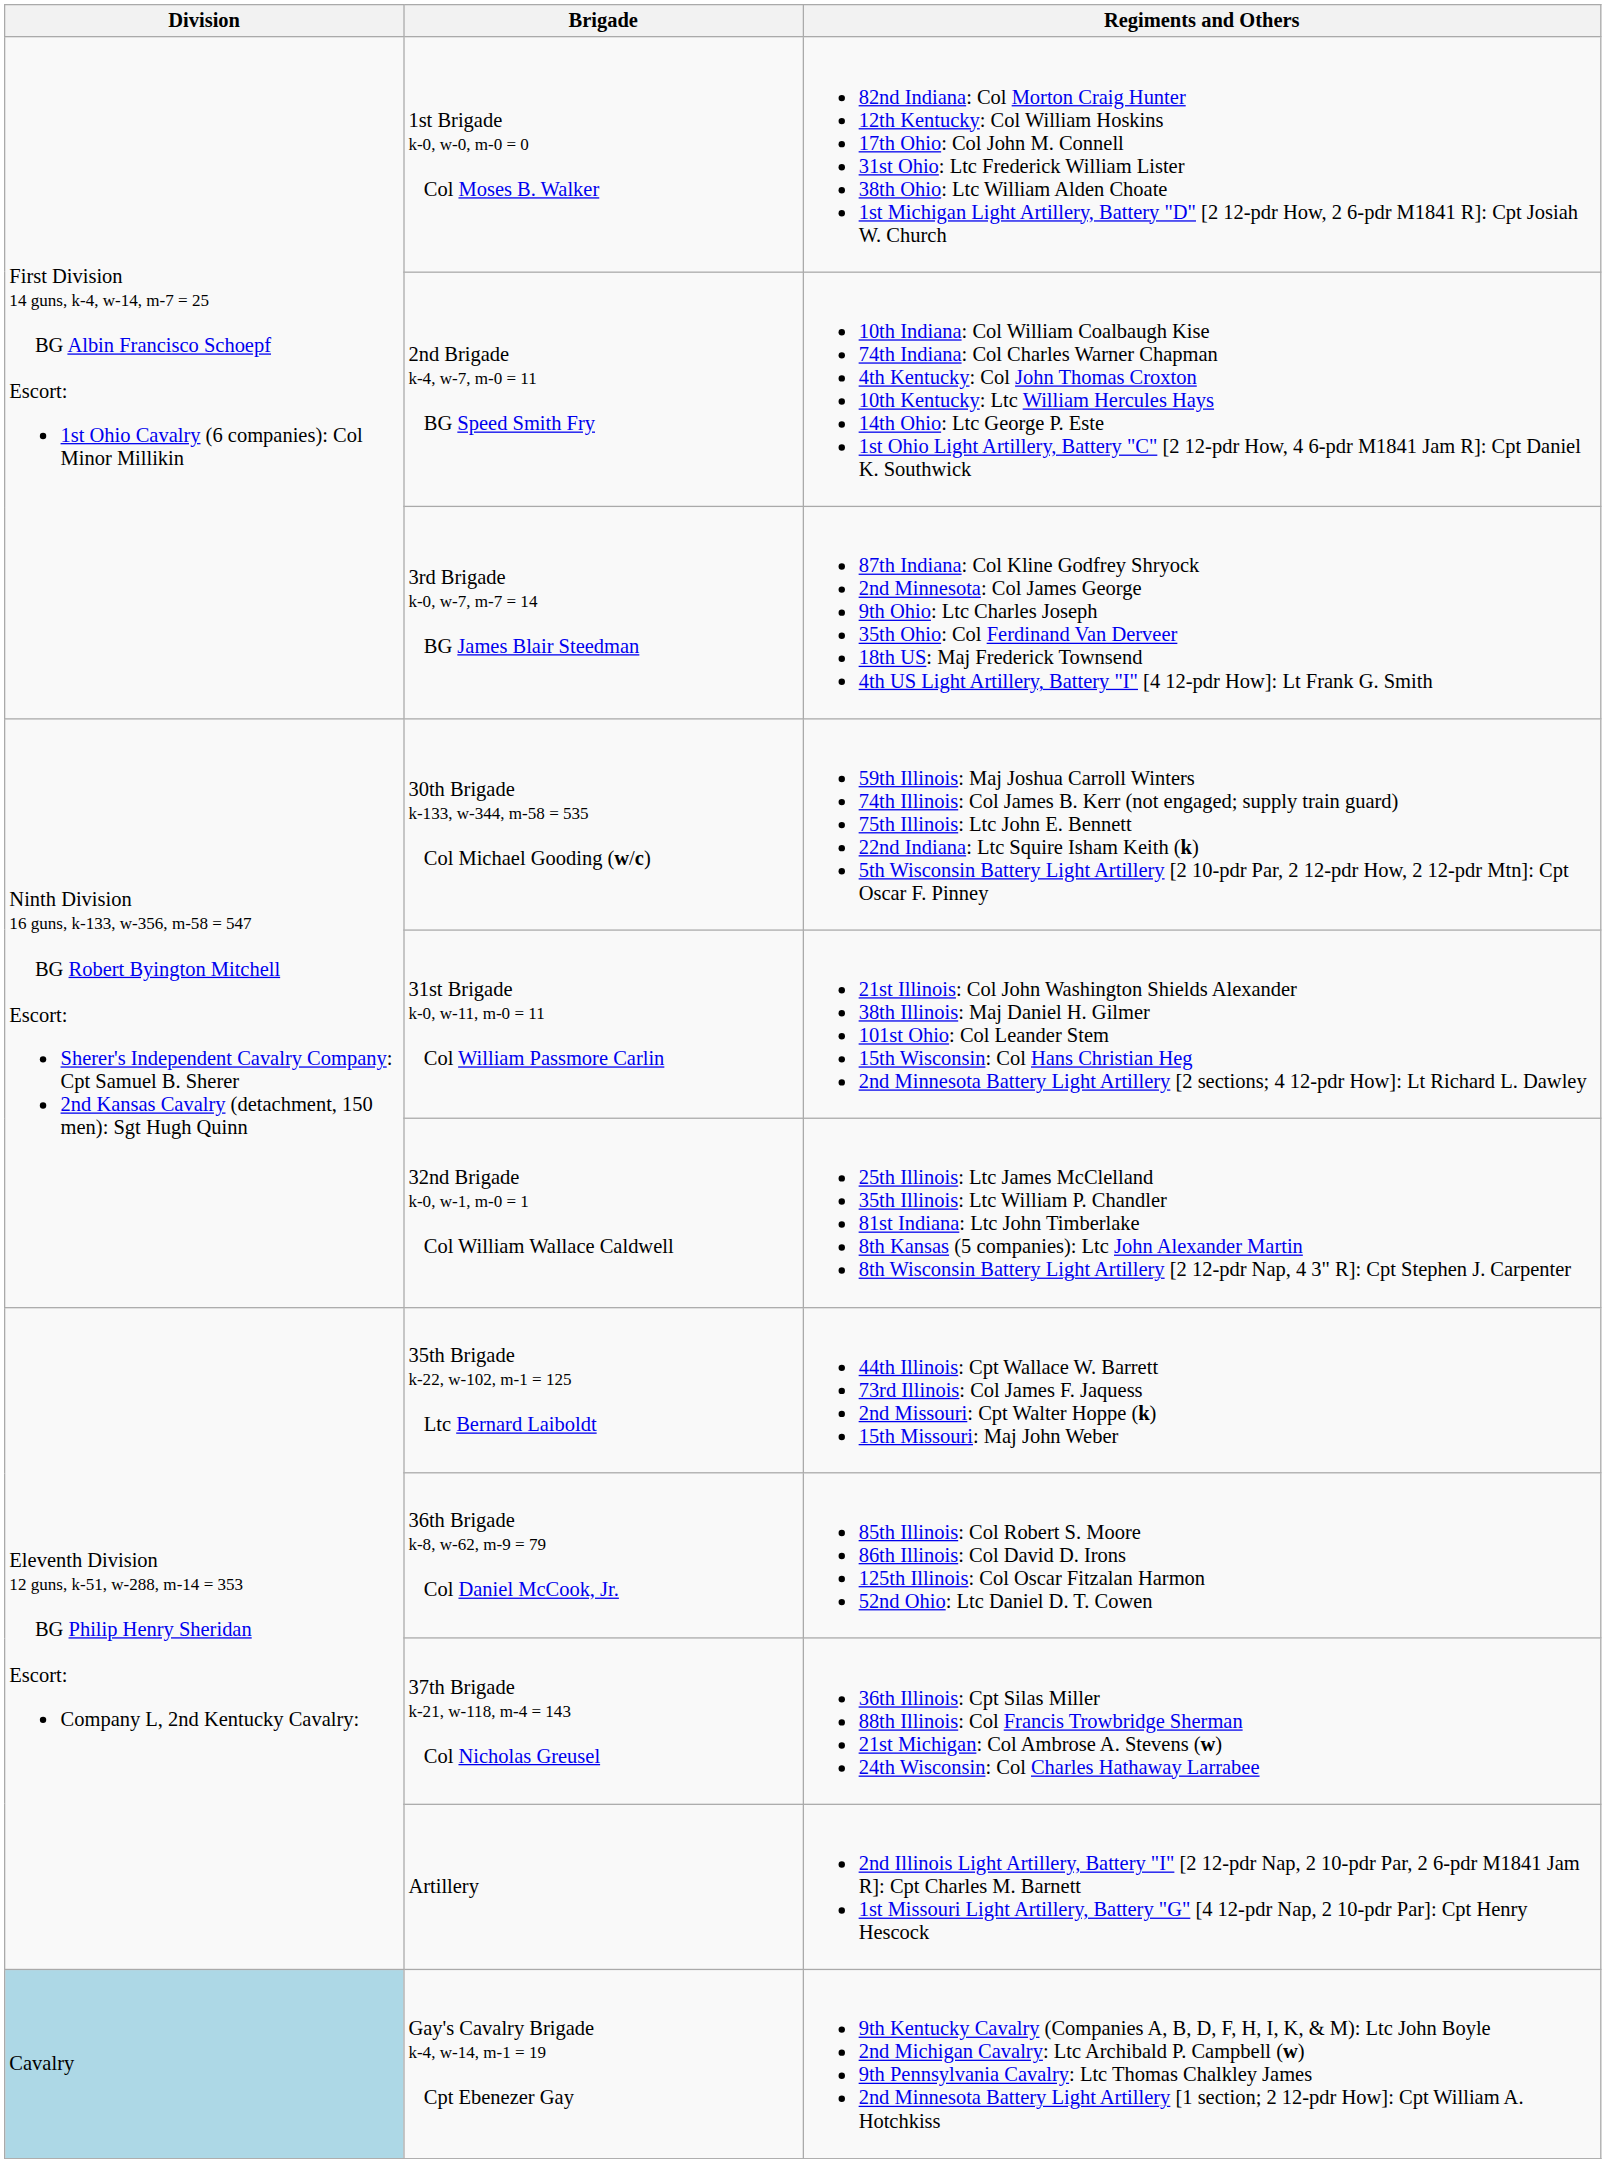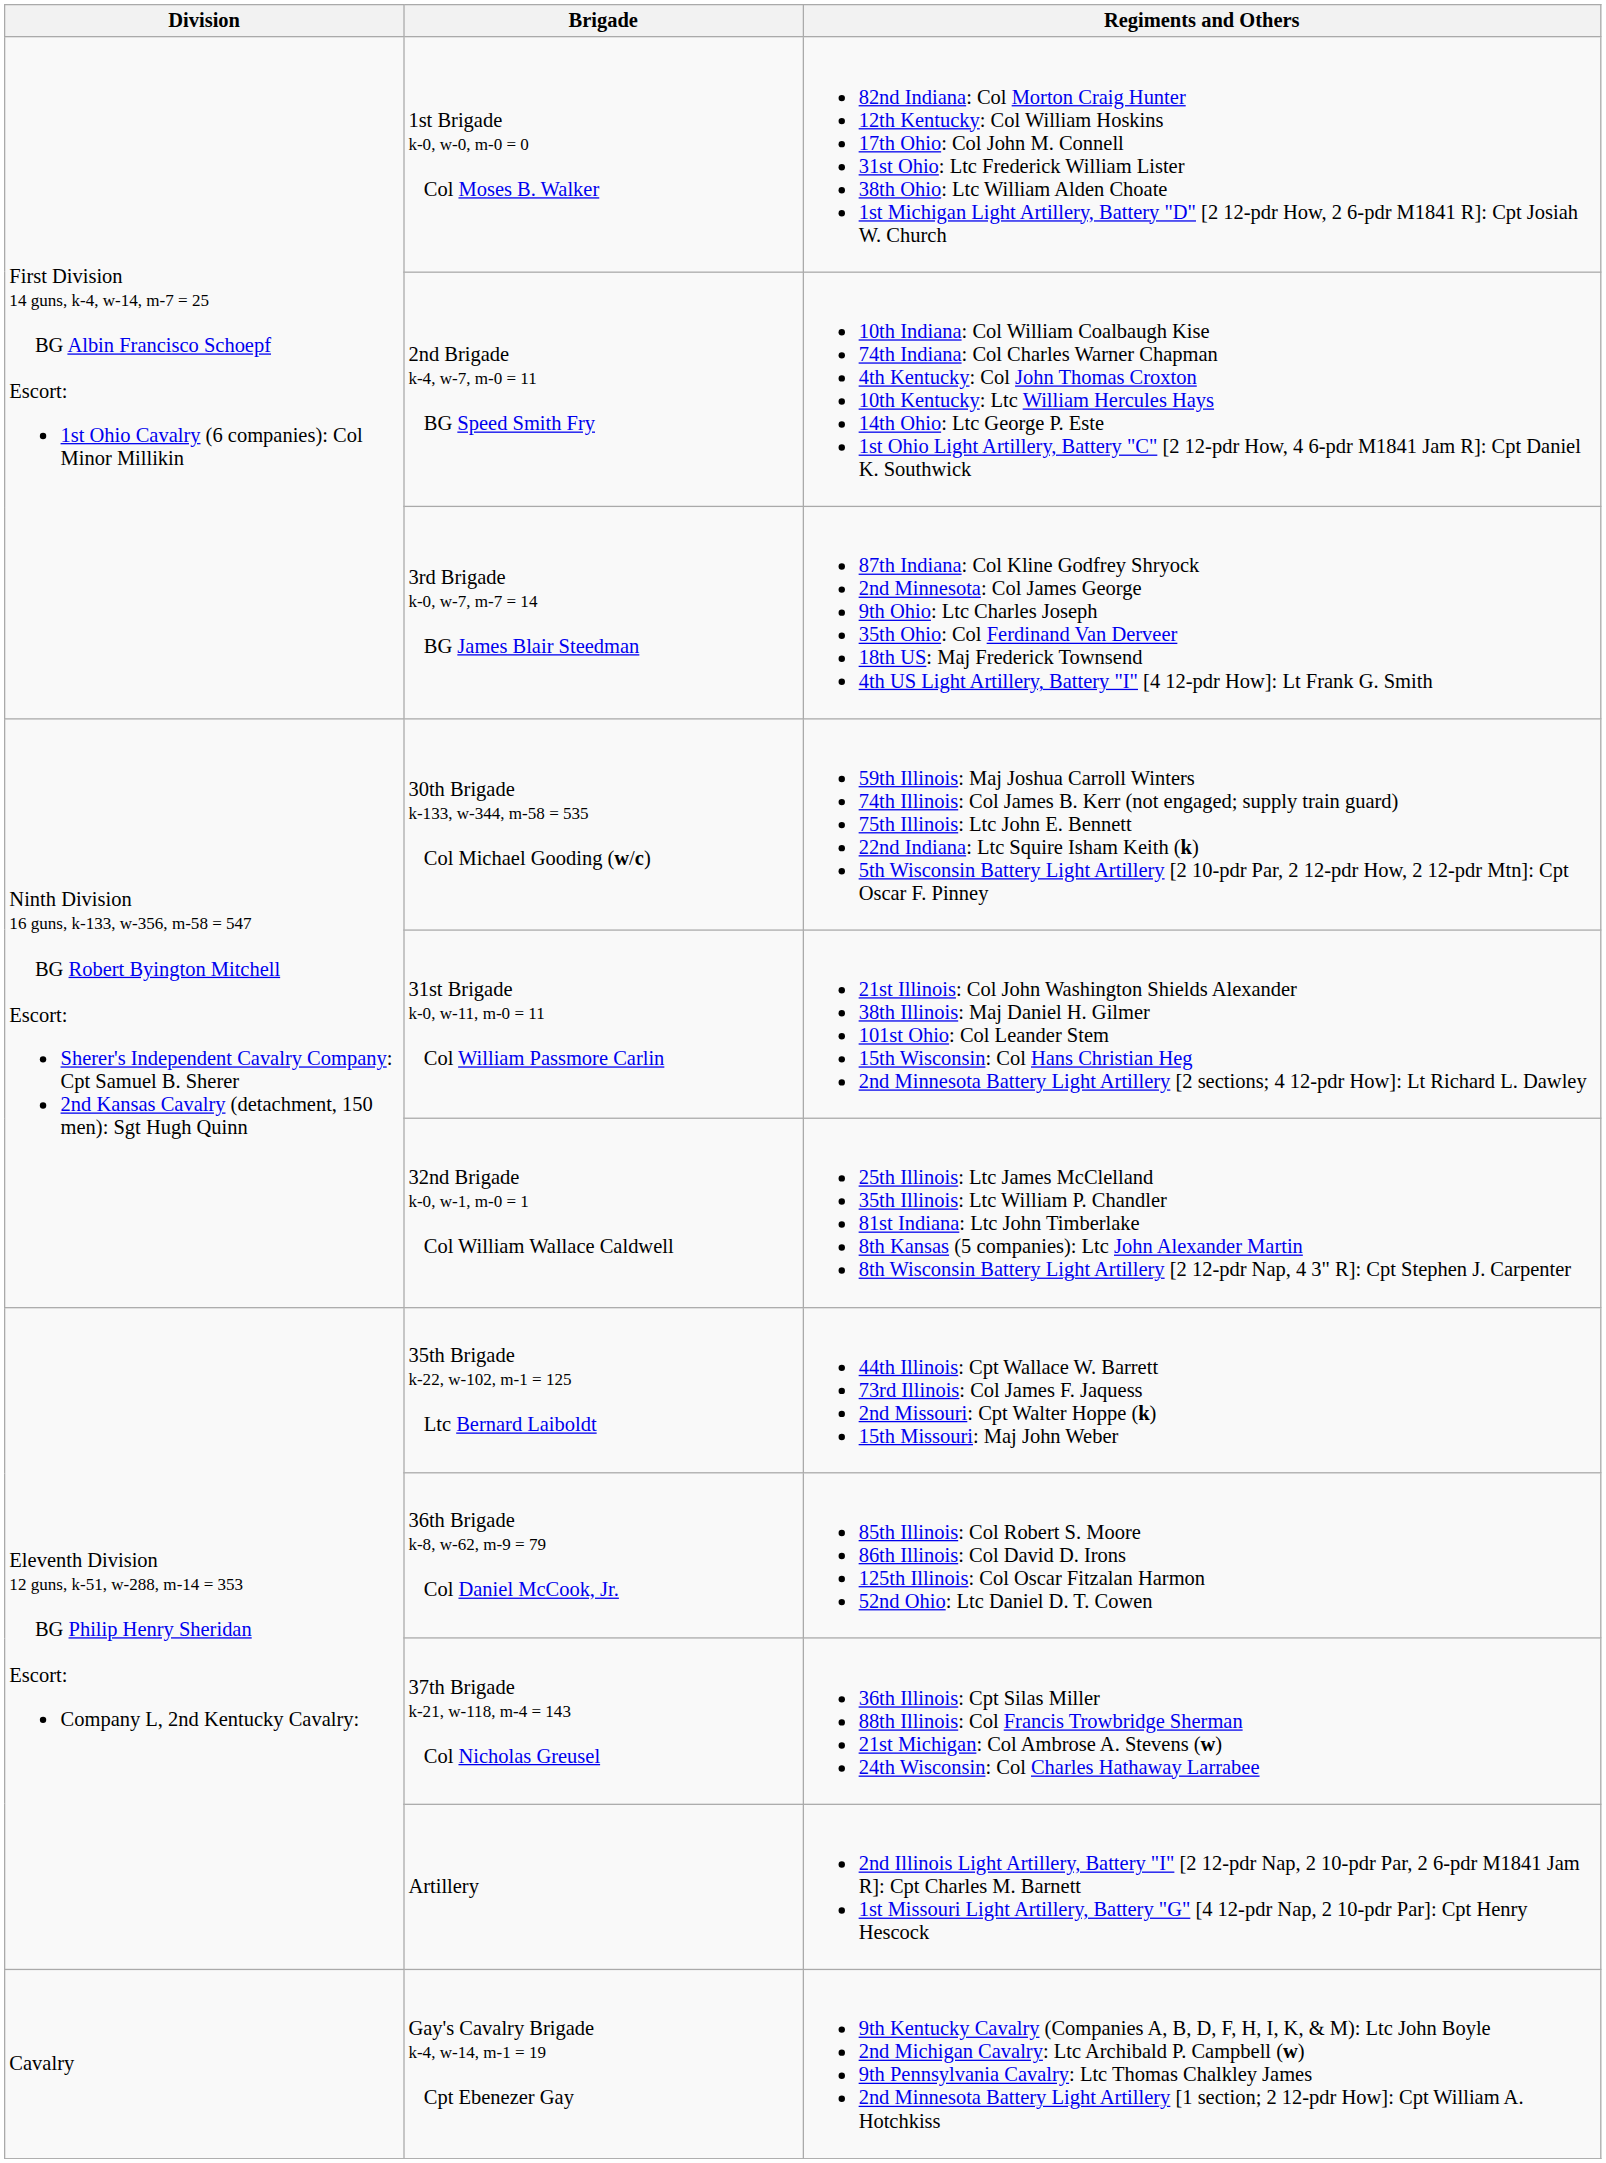Gay's Cavalry Brigade k-4, w-14, m-1 = 19 Cpt Ebenezer Gay | Division: lightblue background -> no background
